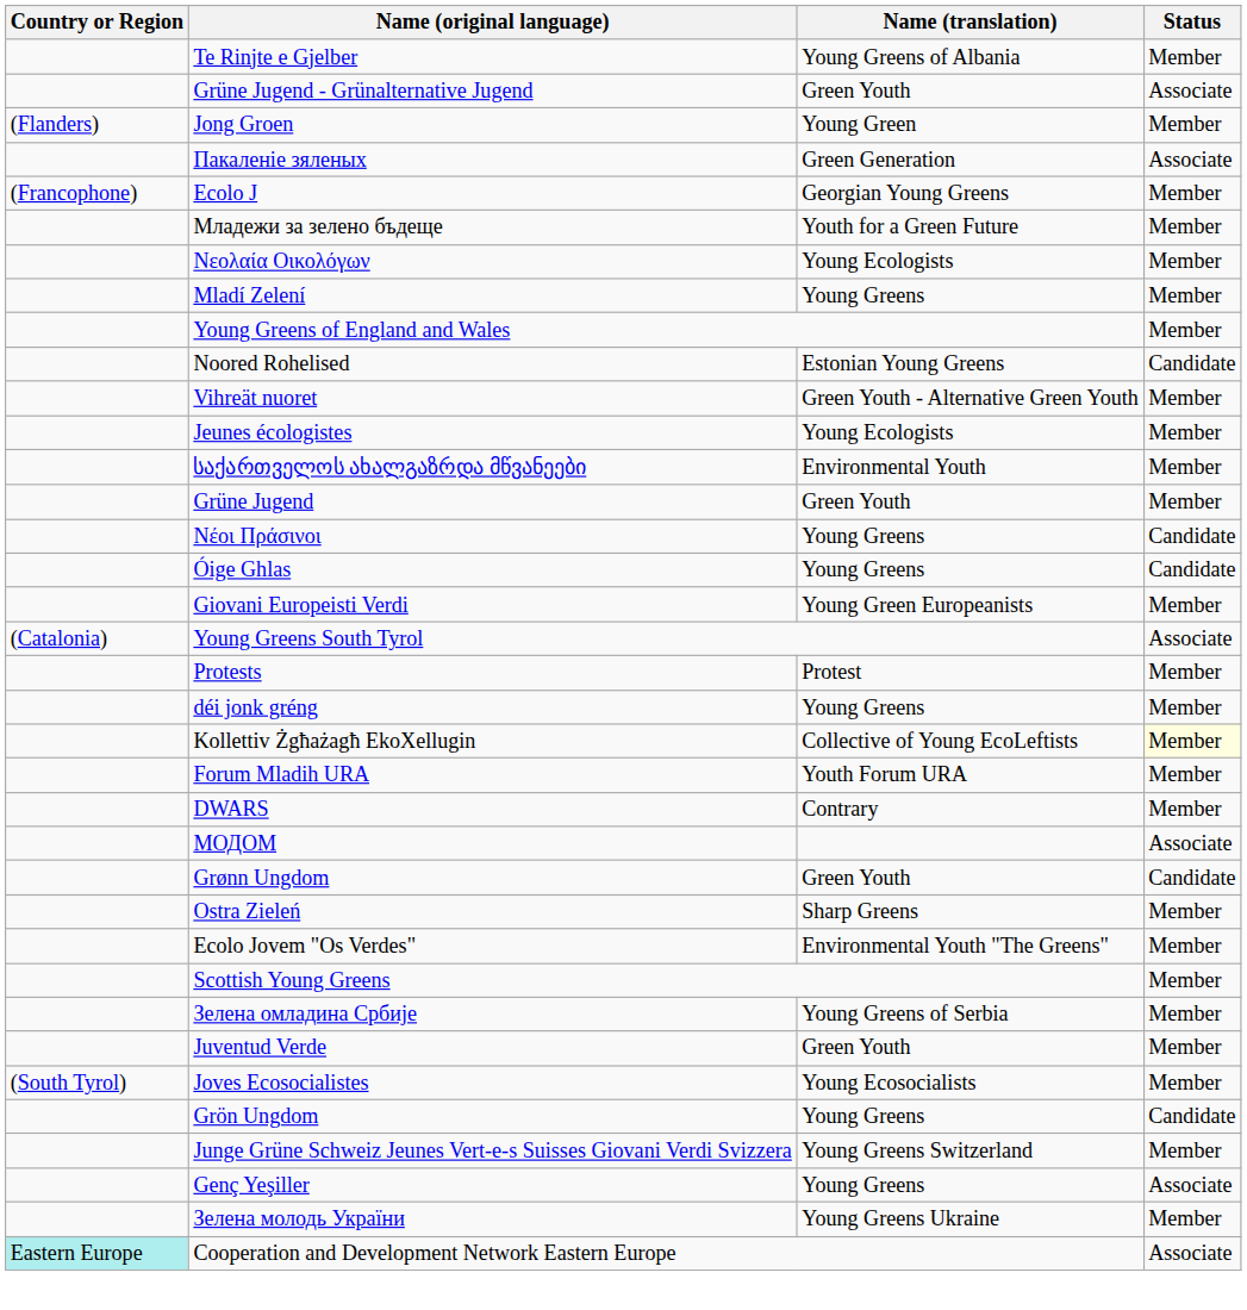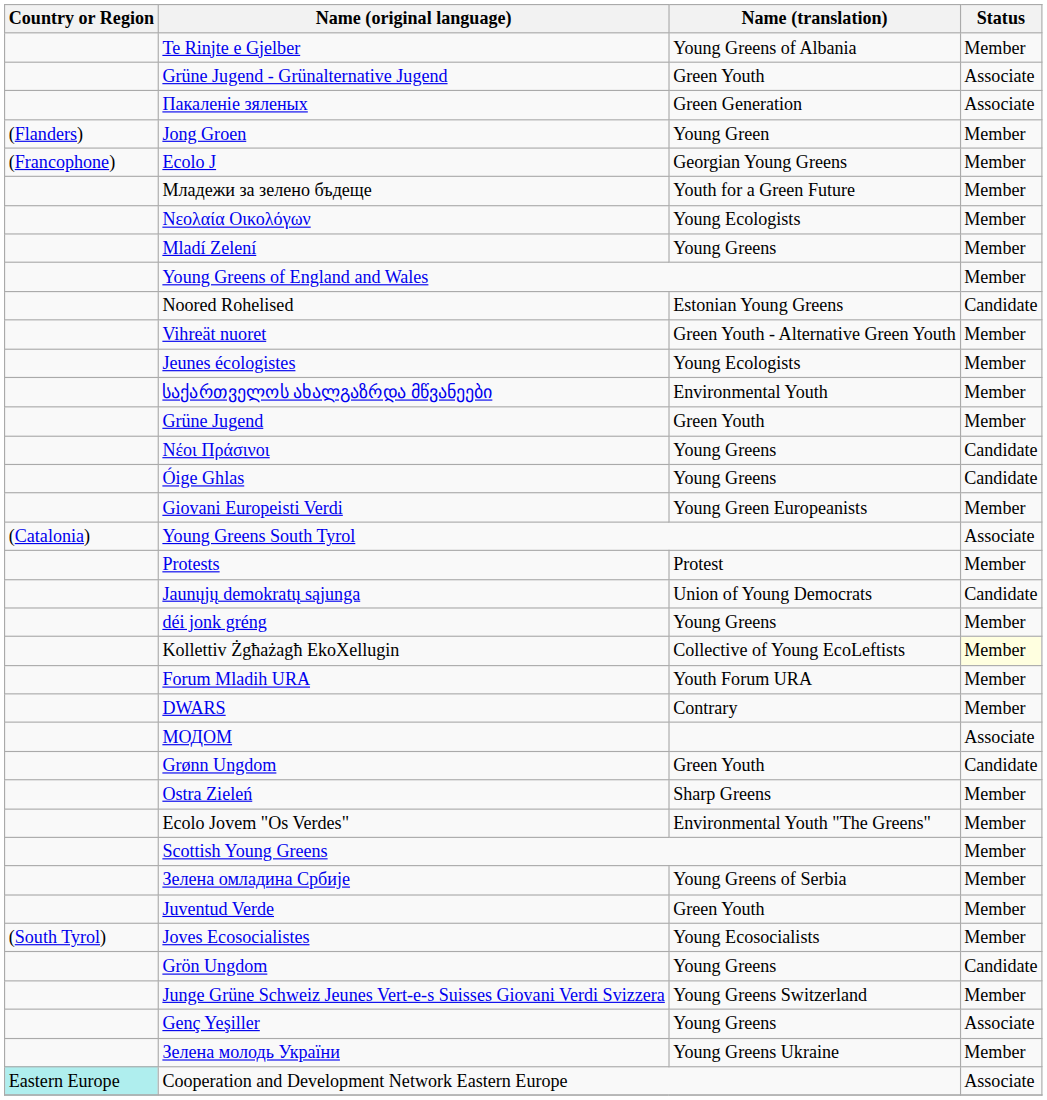rows swapped: Пакаленiе зяленых <-> Jong Groen
+ row: Jaunųjų demokratų sąjunga | Union of Young Democrats | Candidate
